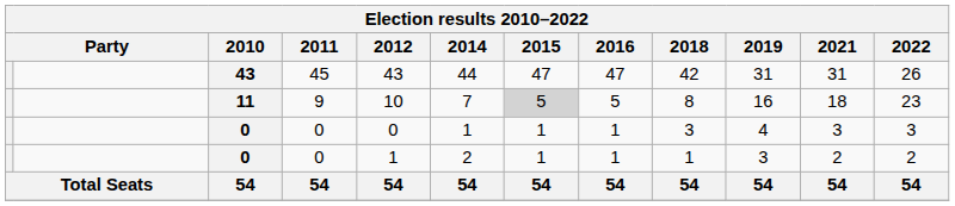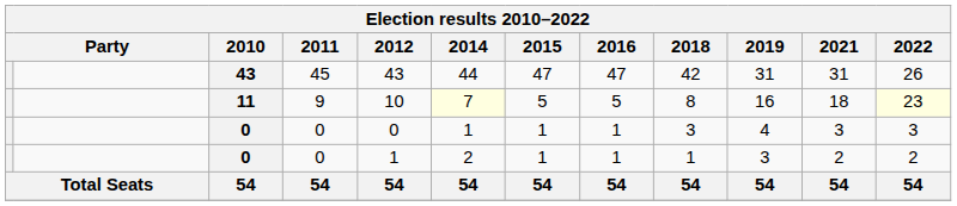11 | 2014: no background -> lightyellow background
11 | 2015: lightgrey background -> no background
11 | 2022: no background -> lightyellow background
